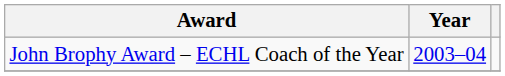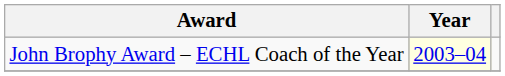John Brophy Award – ECHL Coach of the Year | Year: no background -> lightyellow background
